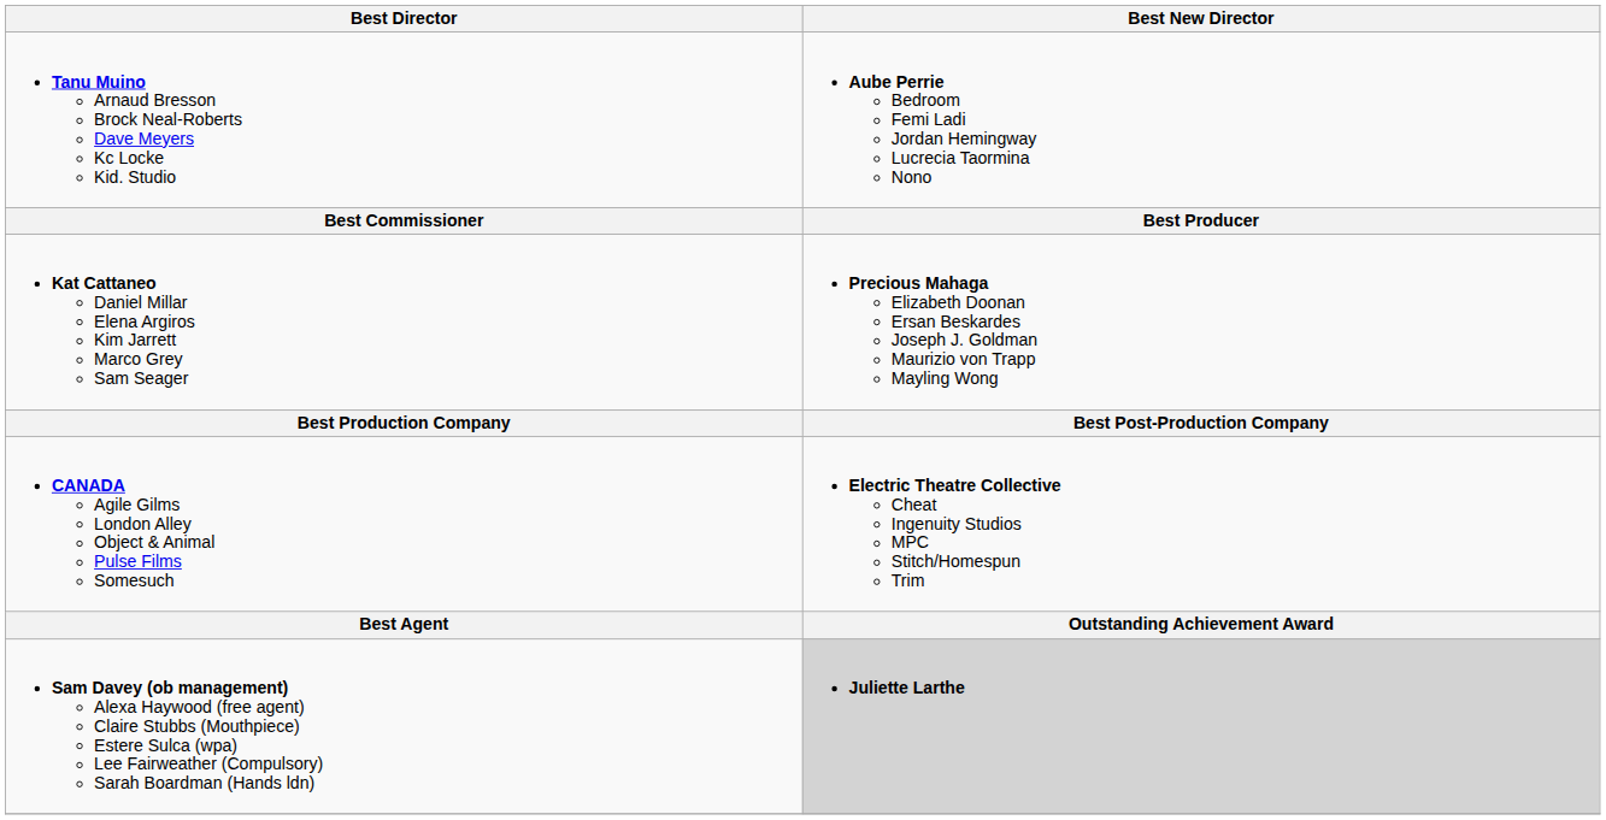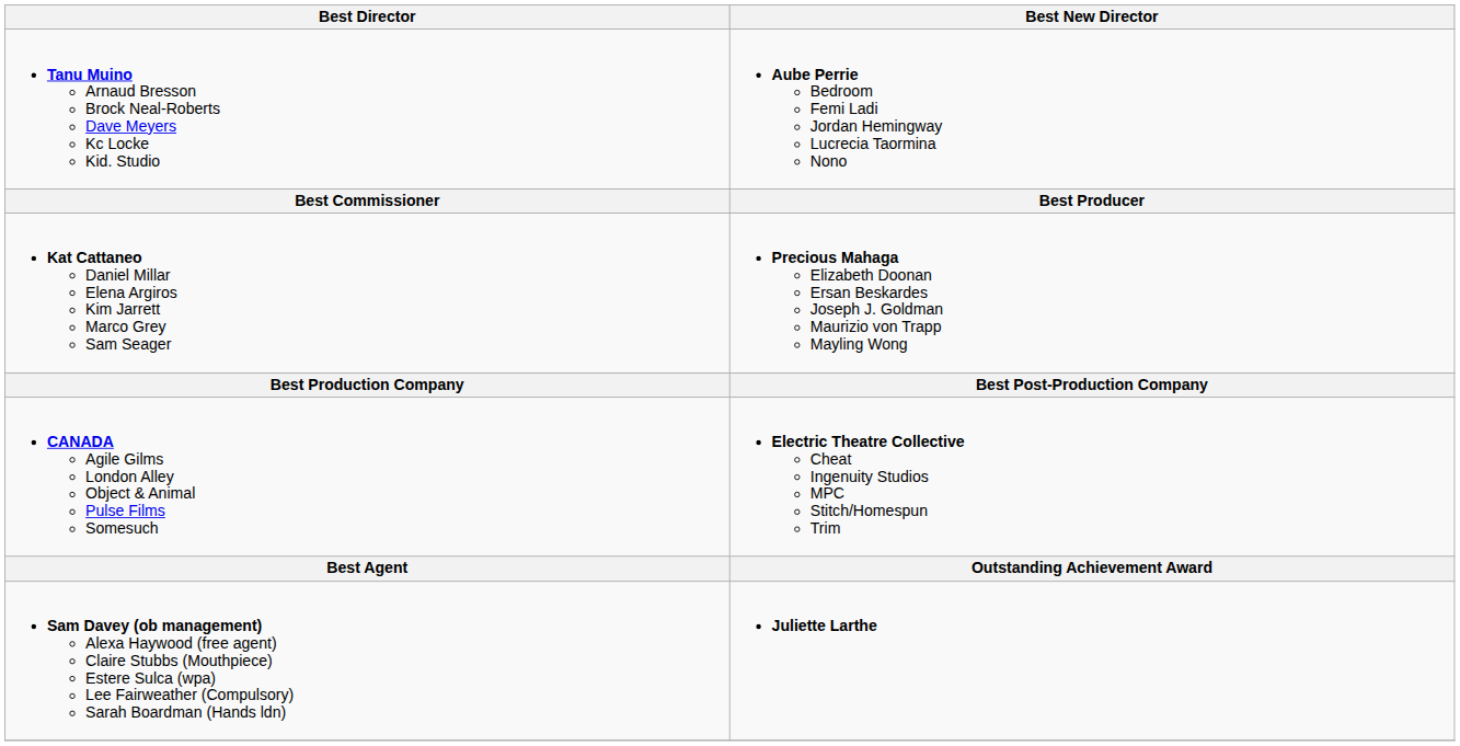row 8 | Best New Director: lightgrey background -> no background
